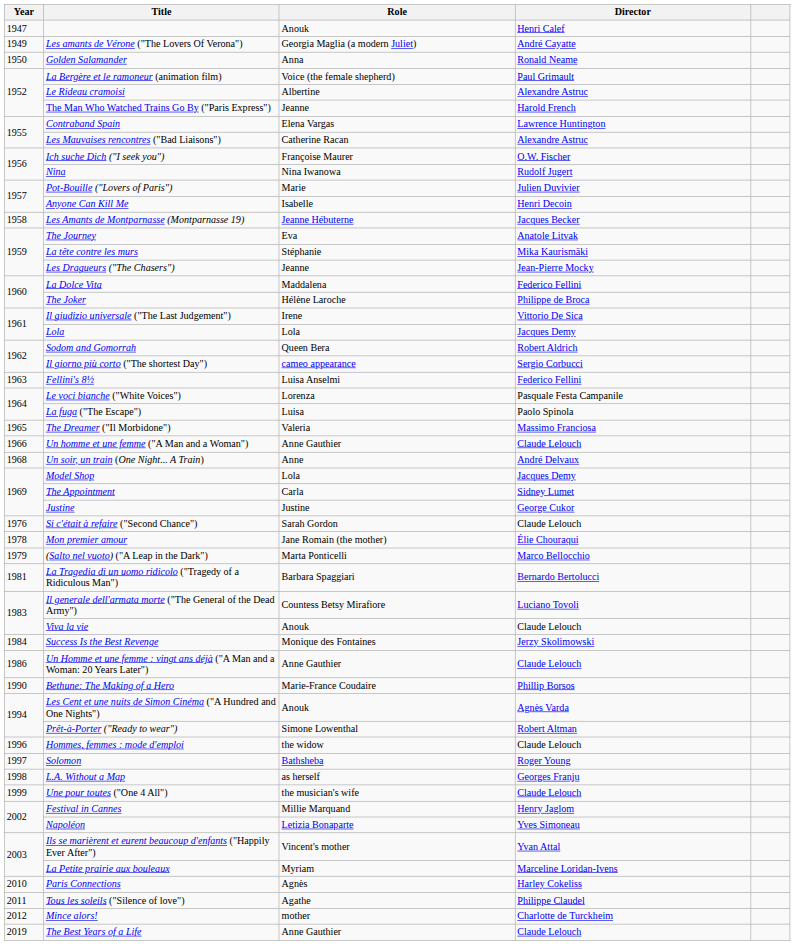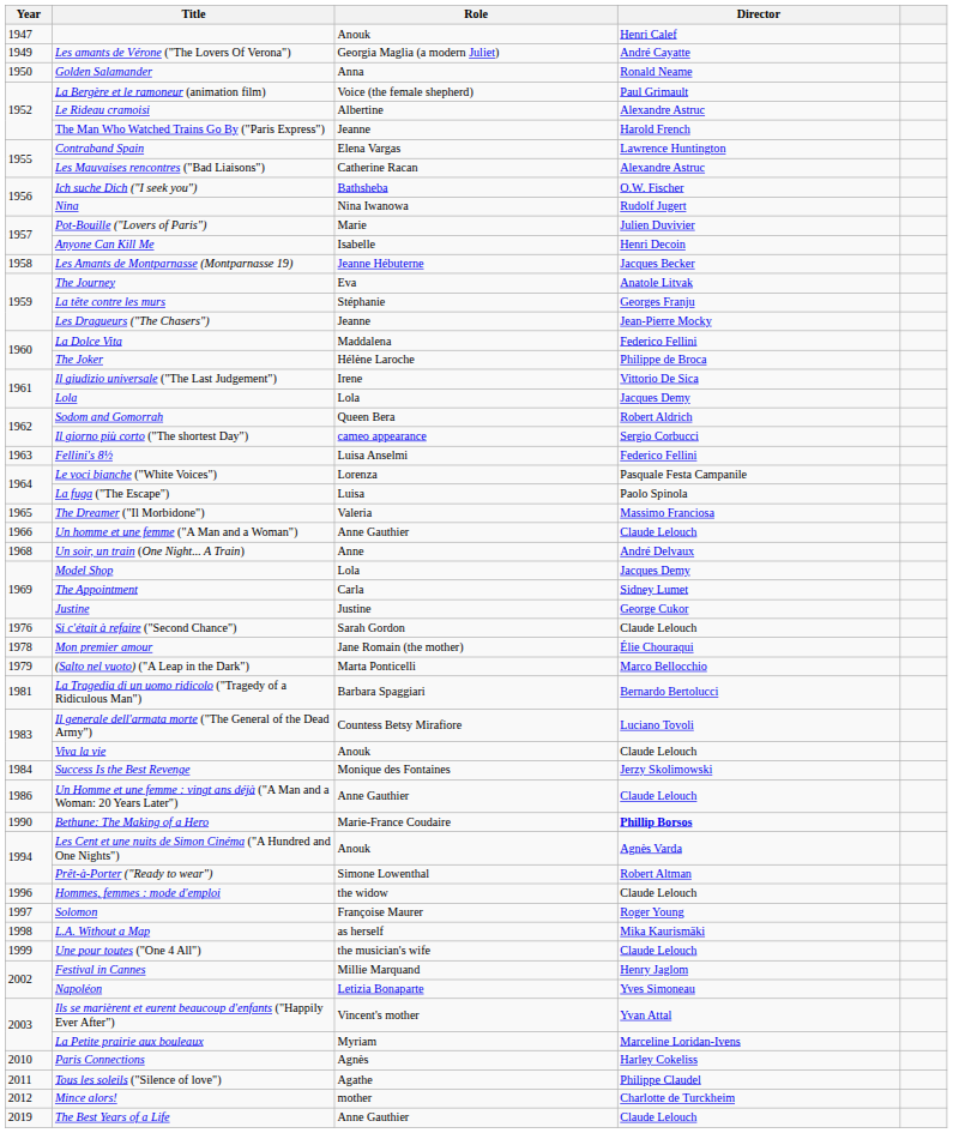Ich suche Dich ("I seek you") | Role: Françoise Maurer -> Bathsheba
La tête contre les murs | Director: Mika Kaurismäki -> Georges Franju
Bethune: The Making of a Hero | Director: normal -> bold
Solomon | Role: Bathsheba -> Françoise Maurer
L.A. Without a Map | Director: Georges Franju -> Mika Kaurismäki
